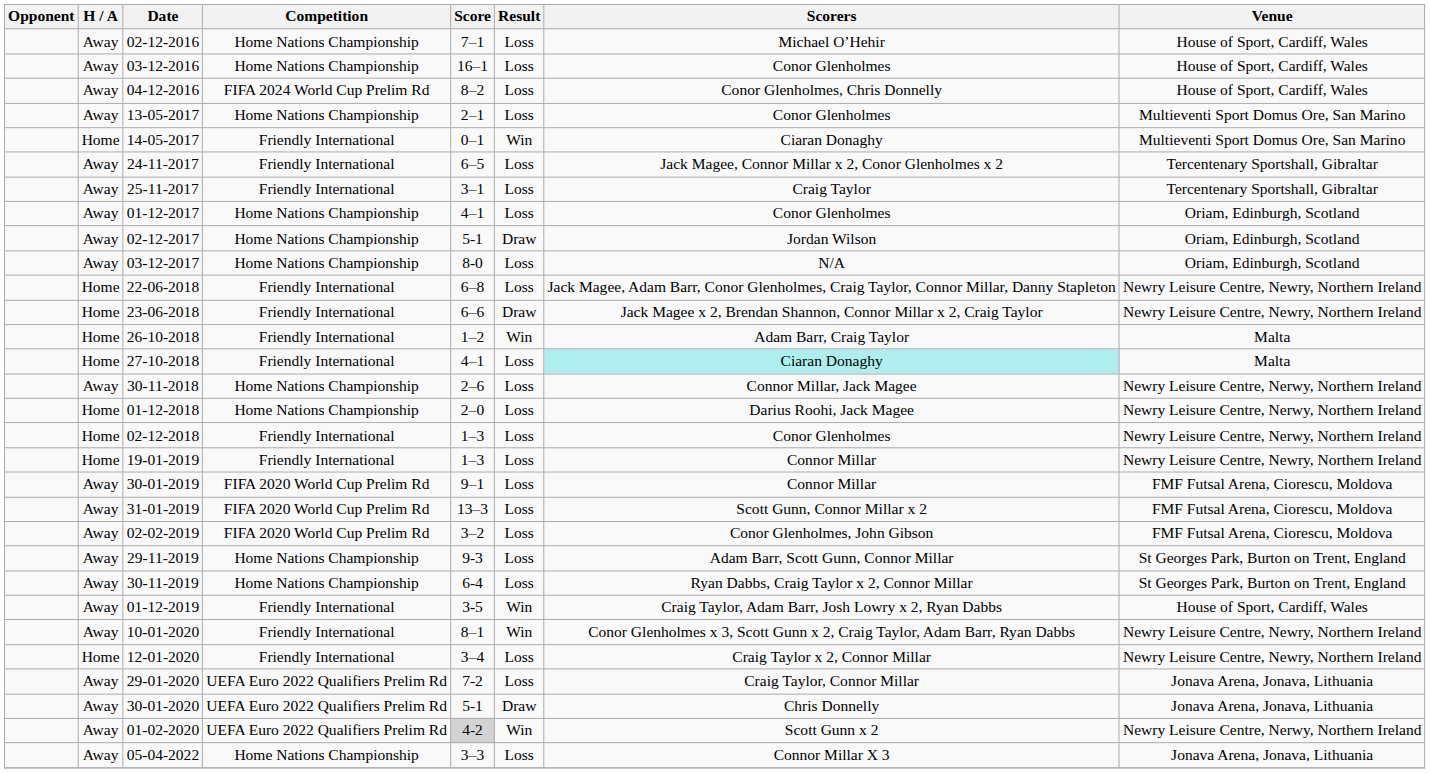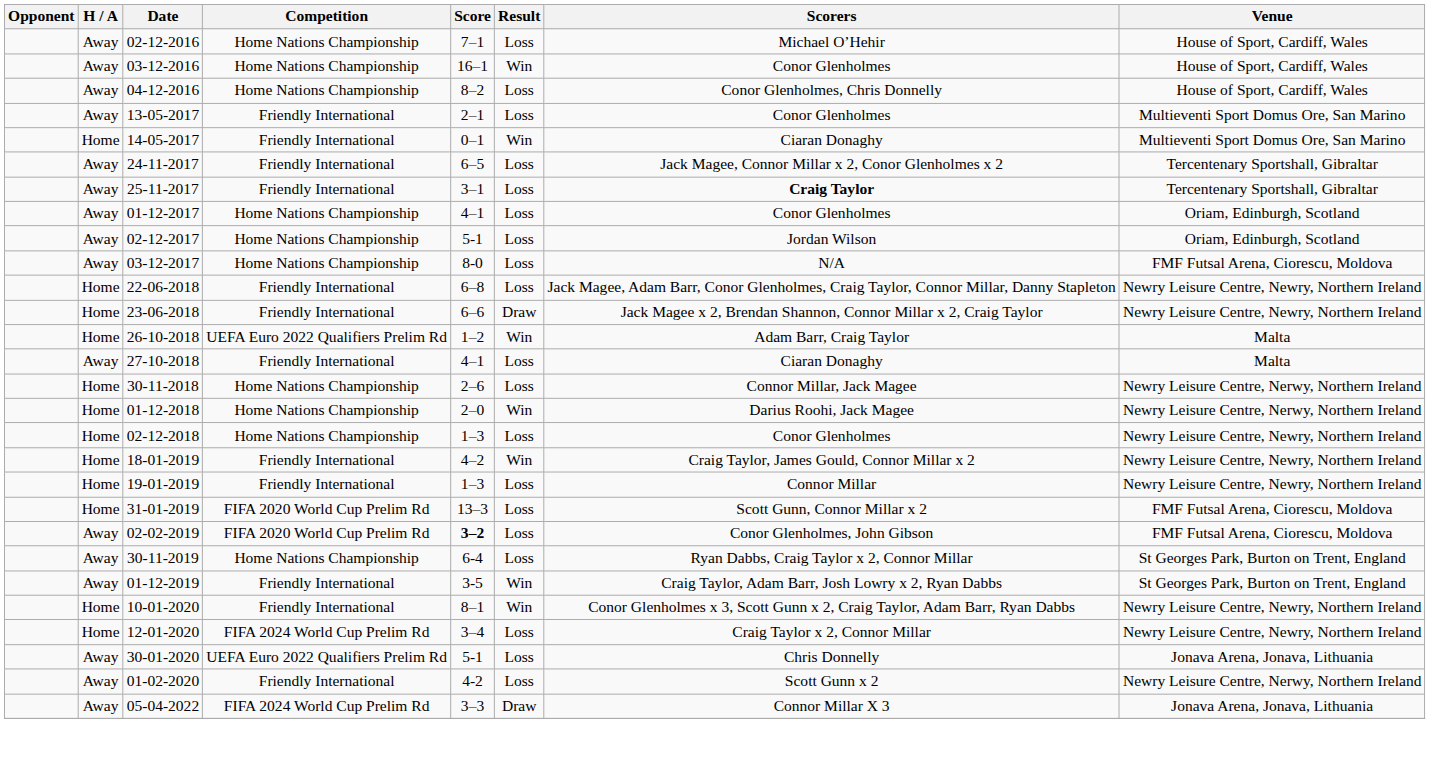03-12-2016 | Result: Loss -> Win
04-12-2016 | Competition: FIFA 2024 World Cup Prelim Rd -> Home Nations Championship
13-05-2017 | Competition: Home Nations Championship -> Friendly International
25-11-2017 | Scorers: normal -> bold
02-12-2017 | Result: Draw -> Loss
03-12-2017 | Venue: Oriam, Edinburgh, Scotland -> FMF Futsal Arena, Ciorescu, Moldova
26-10-2018 | Competition: Friendly International -> UEFA Euro 2022 Qualifiers Prelim Rd
27-10-2018 | H / A: Home -> Away
27-10-2018 | Scorers: paleturquoise background -> no background
30-11-2018 | H / A: Away -> Home
01-12-2018 | Result: Loss -> Win
02-12-2018 | Competition: Friendly International -> Home Nations Championship
02-12-2018 | Venue: Newry Leisure Centre, Nerwy, Northern Ireland -> Newry Leisure Centre, Newry, Northern Ireland
+ row: Home | 18-01-2019 | Friendly International | 4–2 | Win | Craig Taylor, James Gould, Connor Millar x 2 | Newry Leisure Centre, Newry, Northern Ireland
- row: Away | 30-01-2019 | FIFA 2020 World Cup Prelim Rd | 9–1 | Loss | Connor Millar | FMF Futsal Arena, Ciorescu, Moldova
31-01-2019 | H / A: Away -> Home
02-02-2019 | Score: normal -> bold
- row: Away | 29-11-2019 | Home Nations Championship | 9-3 | Loss | Adam Barr, Scott Gunn, Connor Millar | St Georges Park, Burton on Trent, England
01-12-2019 | Venue: House of Sport, Cardiff, Wales -> St Georges Park, Burton on Trent, England
10-01-2020 | H / A: Away -> Home
12-01-2020 | Competition: Friendly International -> FIFA 2024 World Cup Prelim Rd
- row: Away | 29-01-2020 | UEFA Euro 2022 Qualifiers Prelim Rd | 7-2 | Loss | Craig Taylor, Connor Millar | Jonava Arena, Jonava, Lithuania
30-01-2020 | Result: Draw -> Loss
01-02-2020 | Competition: UEFA Euro 2022 Qualifiers Prelim Rd -> Friendly International
01-02-2020 | Score: lightgrey background -> no background
01-02-2020 | Result: Win -> Loss
05-04-2022 | Competition: Home Nations Championship -> FIFA 2024 World Cup Prelim Rd
05-04-2022 | Result: Loss -> Draw
